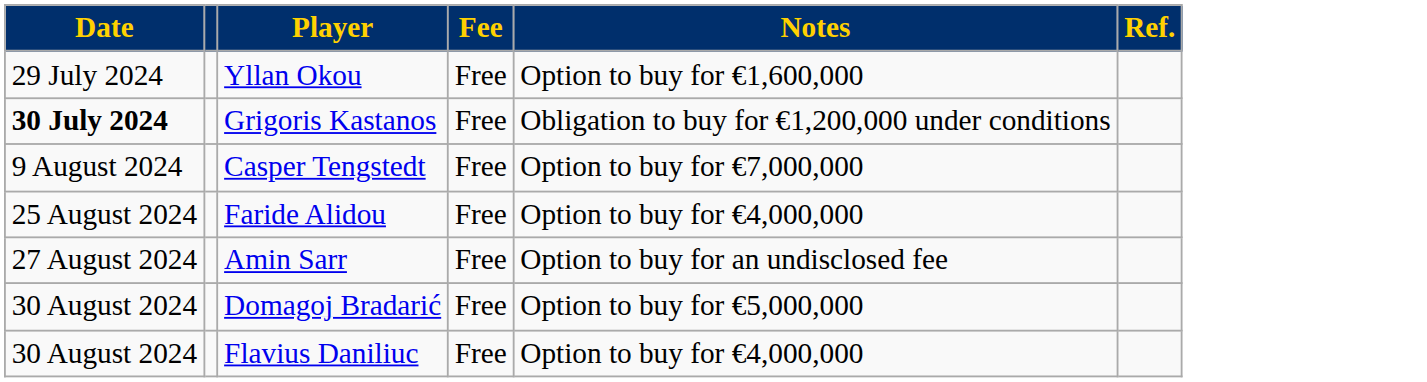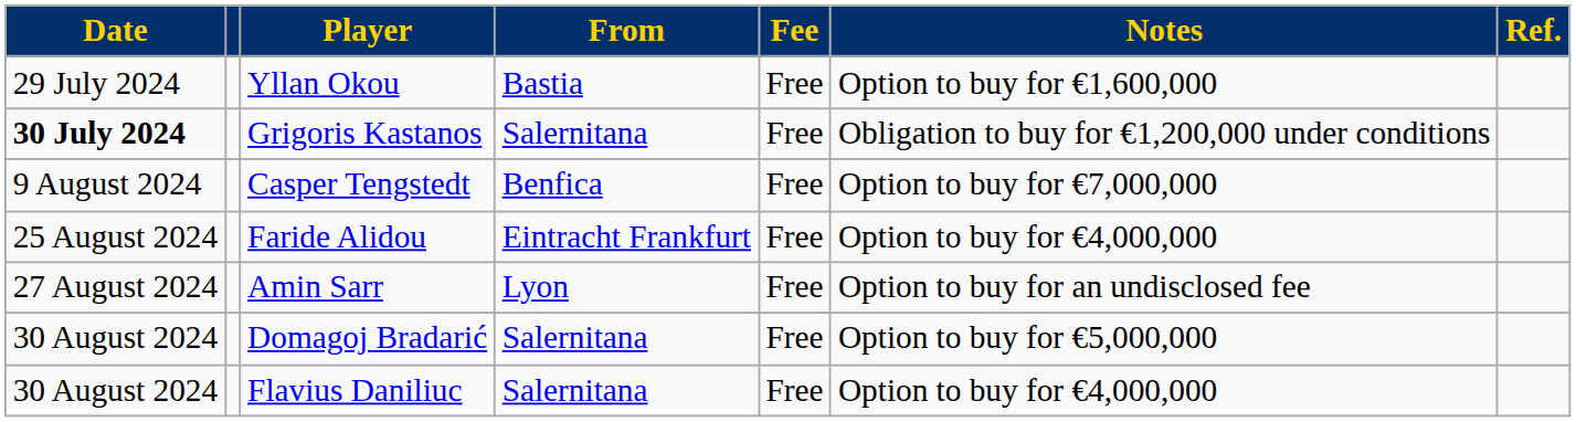+ column: From | Bastia | Salernitana | Benfica | Eintracht Frankfurt | Lyon | Salernitana | Salernitana
